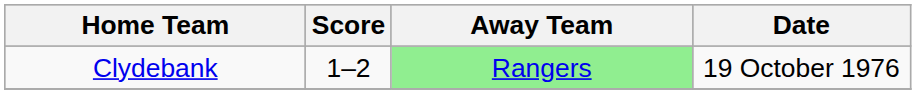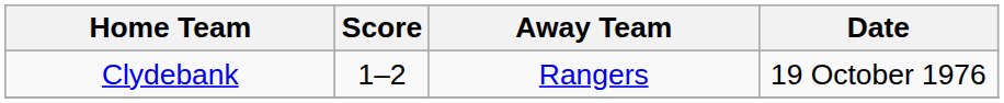Clydebank | Away Team: lightgreen background -> no background
